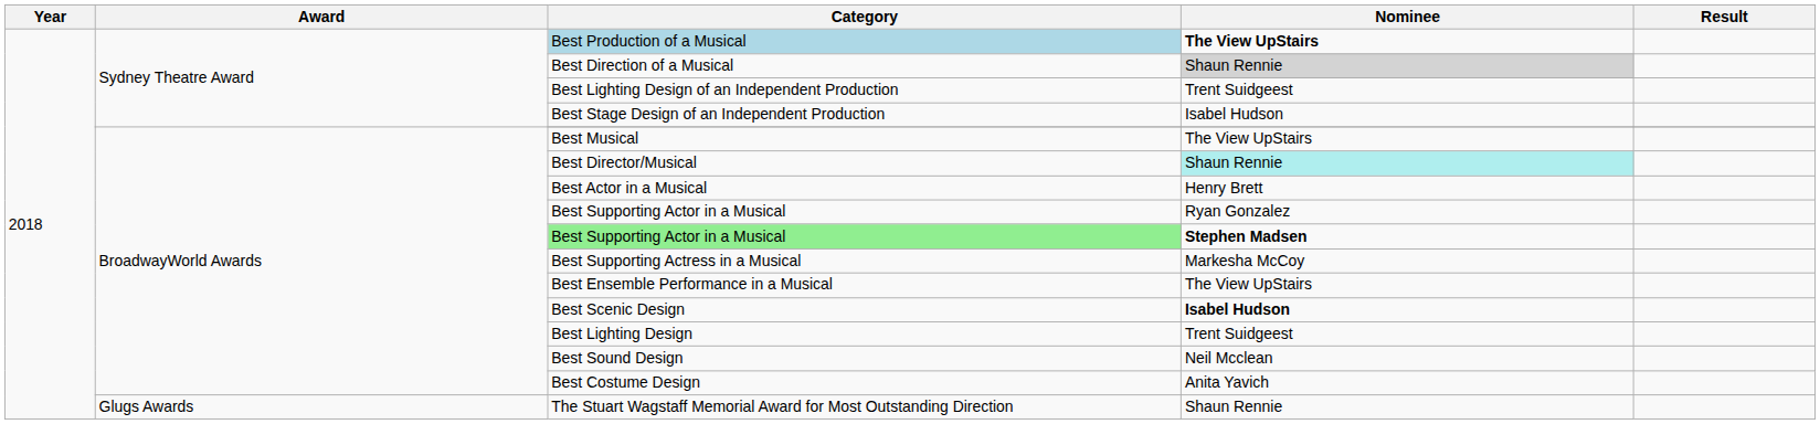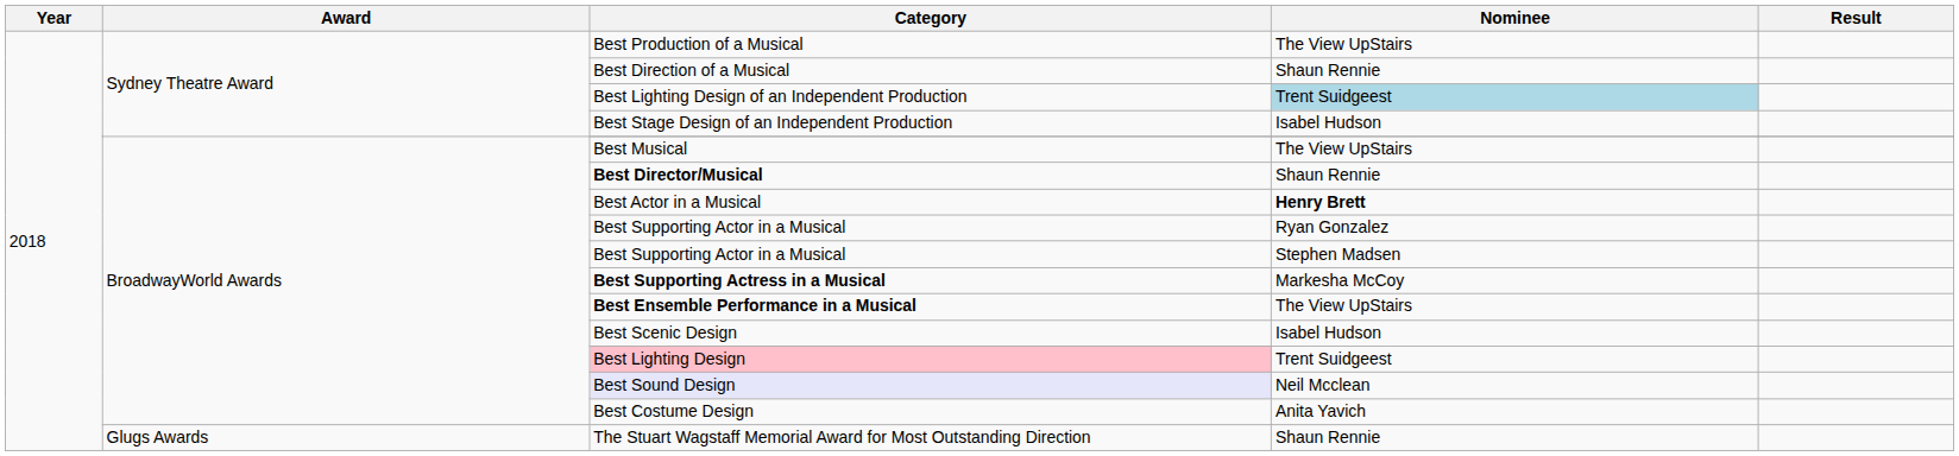Best Production of a Musical | Category: lightblue background -> no background
Best Production of a Musical | Nominee: bold -> normal
Best Direction of a Musical | Nominee: lightgrey background -> no background
Best Lighting Design of an Independent Production | Nominee: no background -> lightblue background
Best Director/Musical | Category: normal -> bold
Best Director/Musical | Nominee: paleturquoise background -> no background
Best Actor in a Musical | Nominee: normal -> bold
Best Supporting Actor in a Musical / Stephen Madsen | Category: lightgreen background -> no background
Best Supporting Actor in a Musical / Stephen Madsen | Nominee: bold -> normal
Best Supporting Actress in a Musical | Category: normal -> bold
Best Ensemble Performance in a Musical | Category: normal -> bold
Best Scenic Design | Nominee: bold -> normal
Best Lighting Design | Category: no background -> pink background
Best Sound Design | Category: no background -> lavender background
